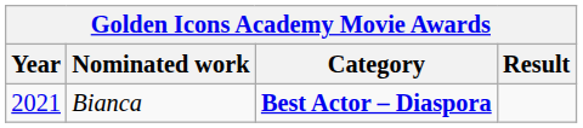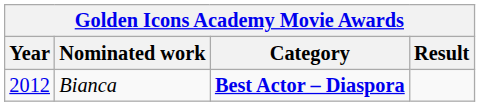Bianca | Year: 2021 -> 2012
